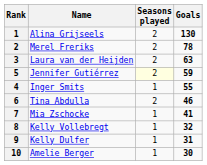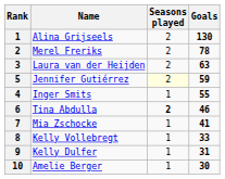Tina Abdulla | Seasons played: normal -> bold
Kelly Vollebregt | Goals: 32 -> 33
